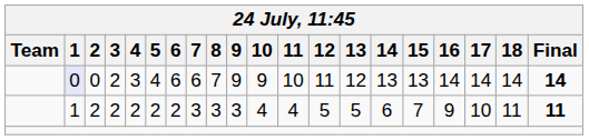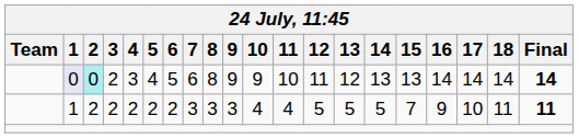row 3 | 2: no background -> paleturquoise background
row 3 | 6: 6 -> 5
row 3 | 8: 7 -> 8
row 4 | 14: 6 -> 5
